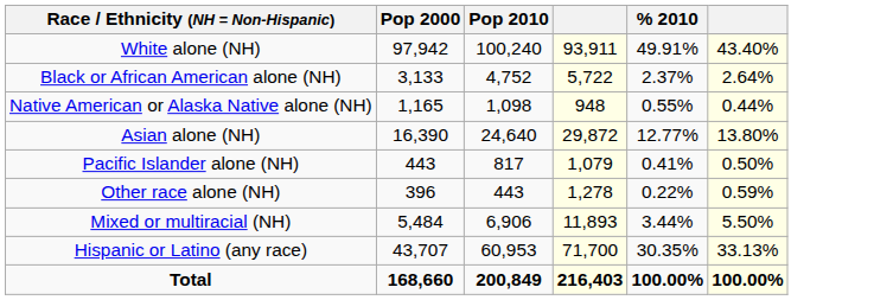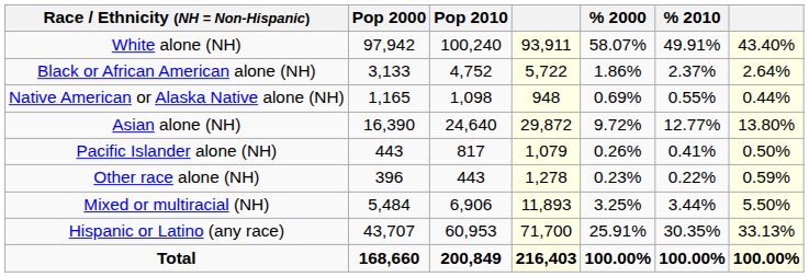+ column: % 2000 | 58.07% | 1.86% | 0.69% | 9.72% | 0.26% | 0.23% | 3.25% | 25.91% | 100.00%
